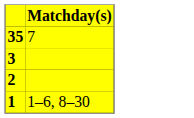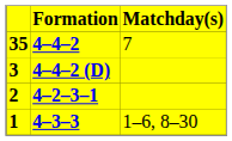+ column: Formation | 4–4–2 | 4–4–2 (D) | 4–2–3–1 | 4–3–3
